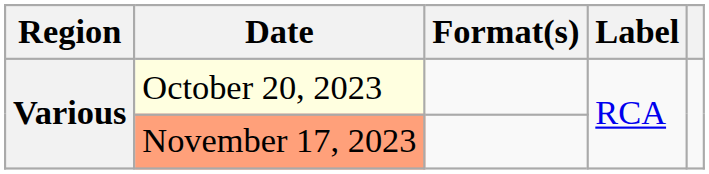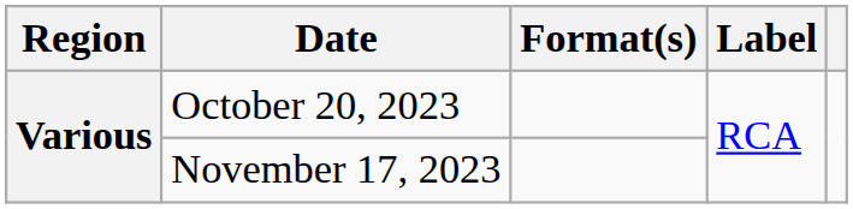October 20, 2023 | Date: lightyellow background -> no background
November 17, 2023 | Date: lightsalmon background -> no background
